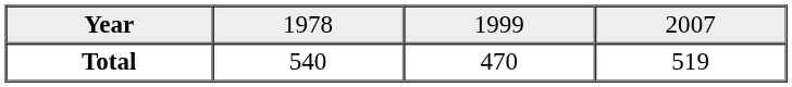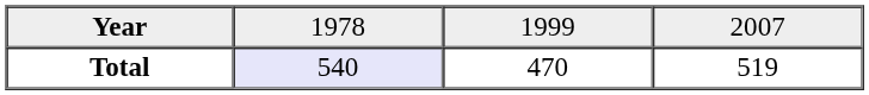row 2 | column 2: no background -> lavender background
